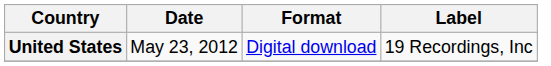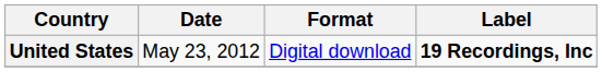United States | Label: normal -> bold
